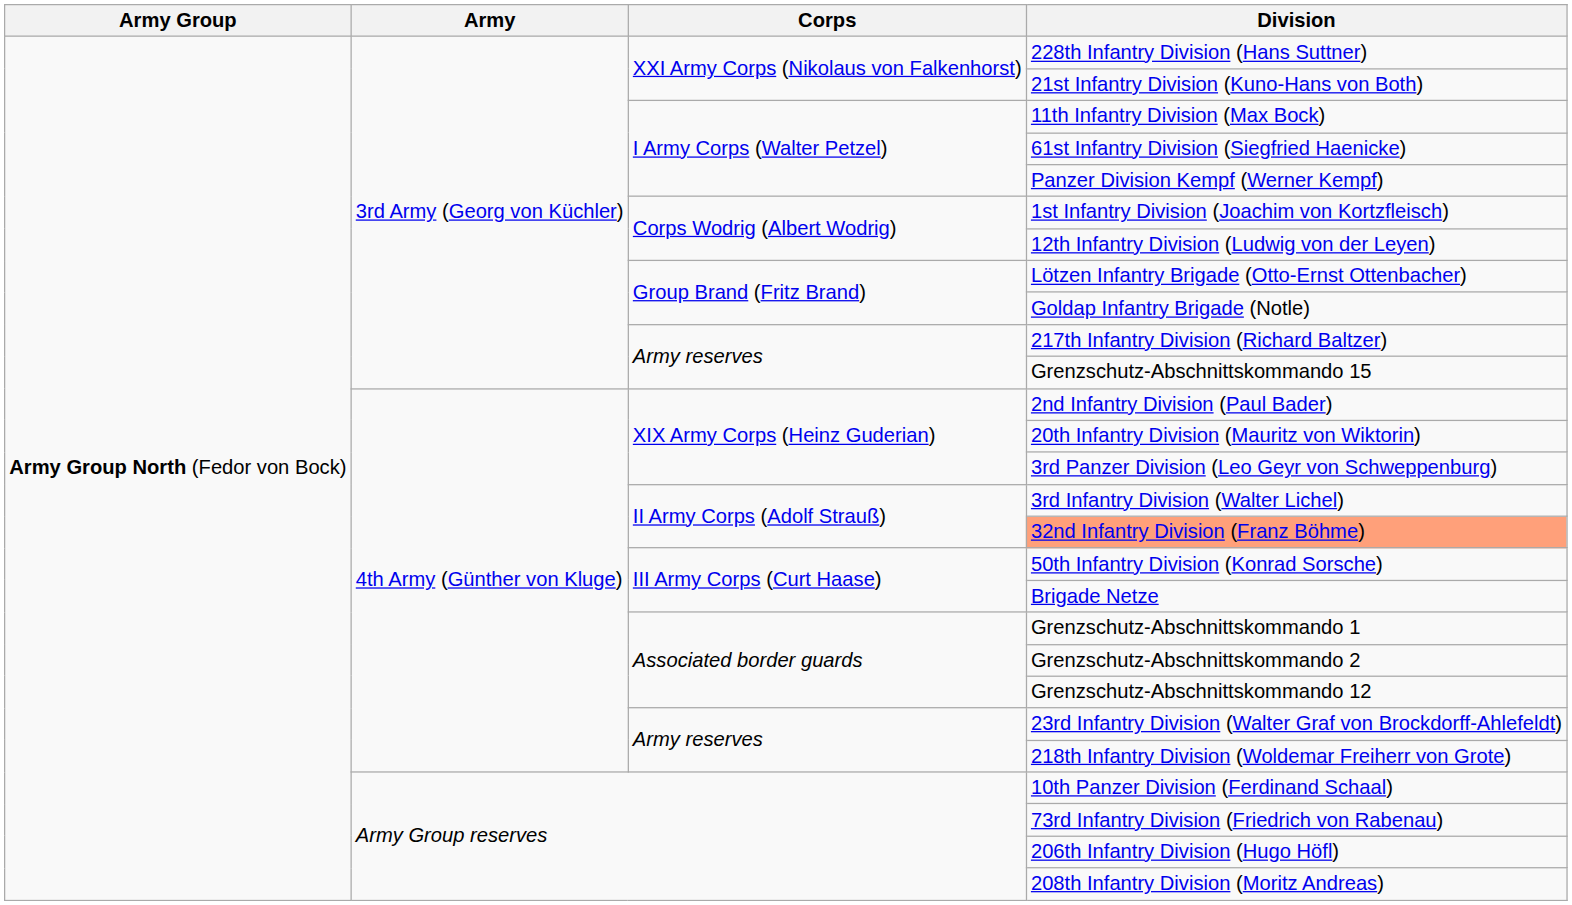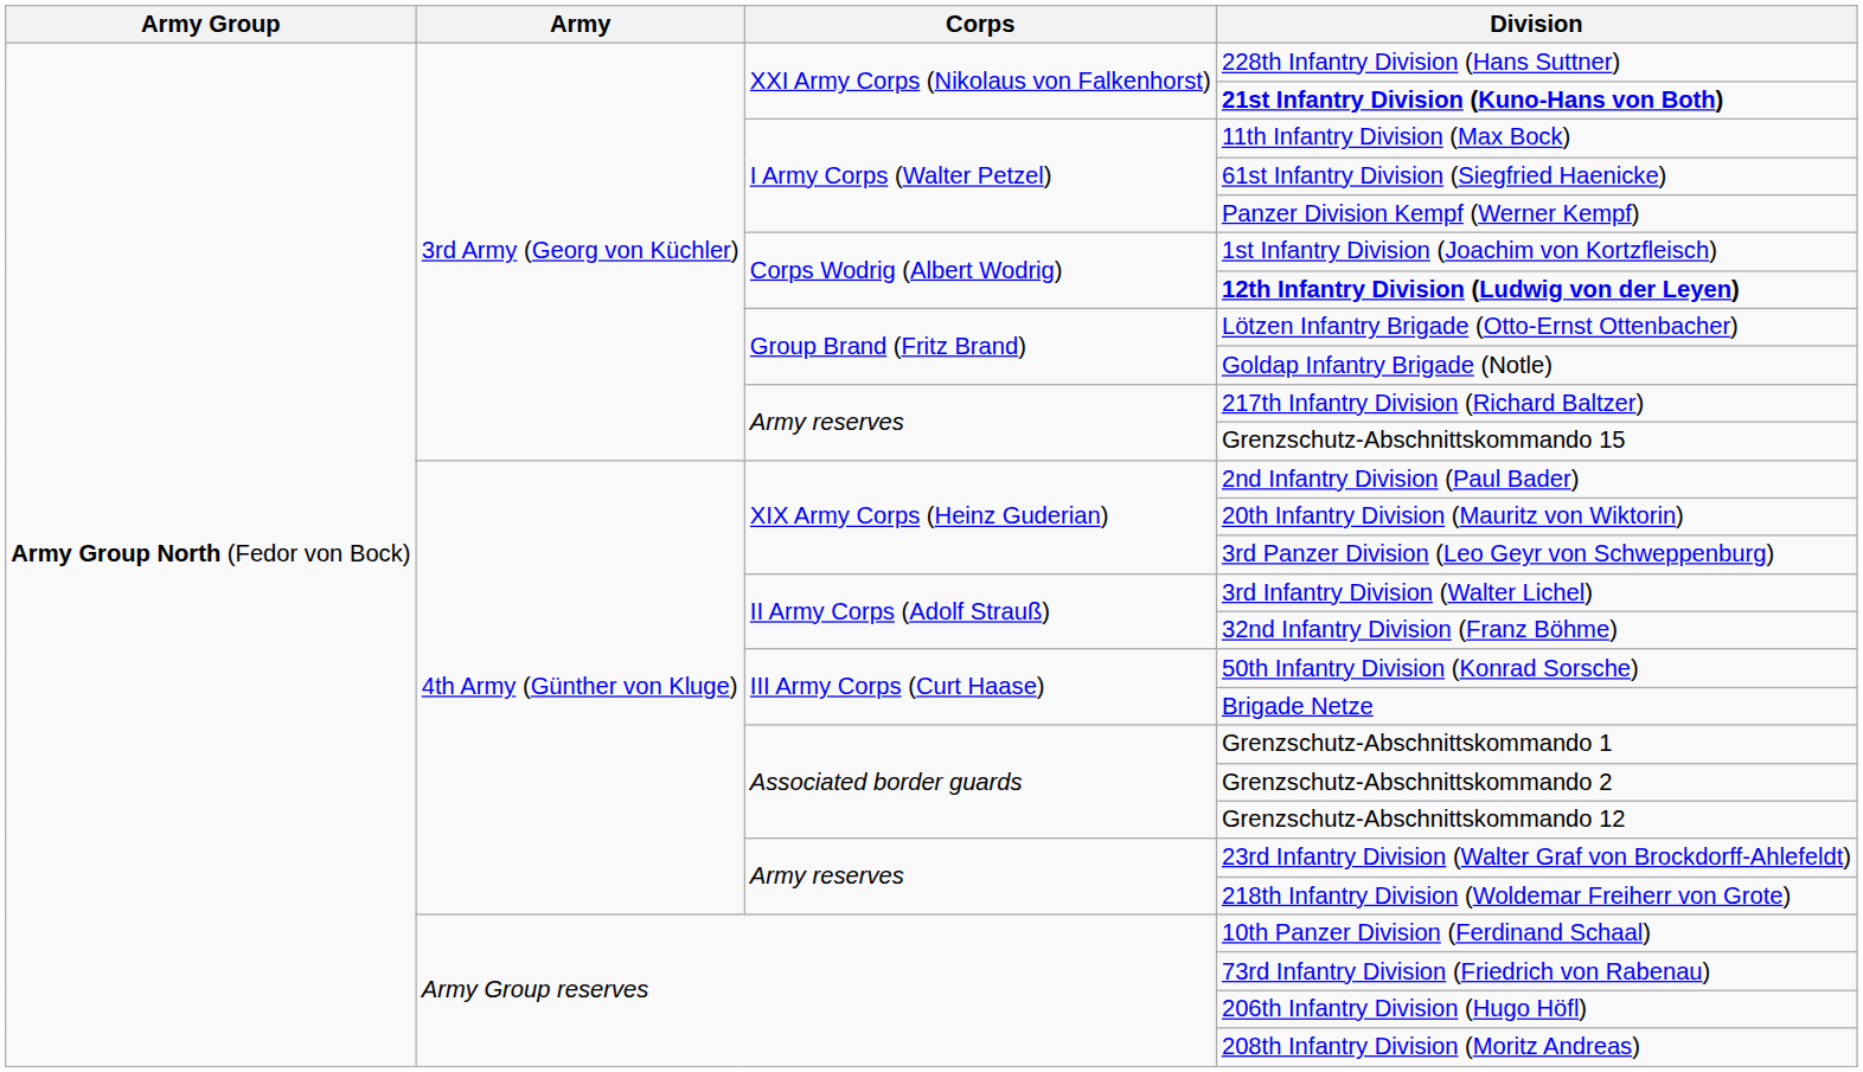21st Infantry Division (Kuno-Hans von Both) | Division: normal -> bold
12th Infantry Division (Ludwig von der Leyen) | Division: normal -> bold
32nd Infantry Division (Franz Böhme) | Division: lightsalmon background -> no background
